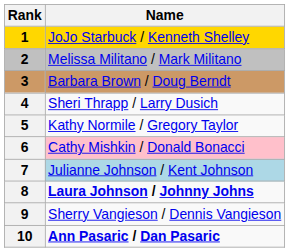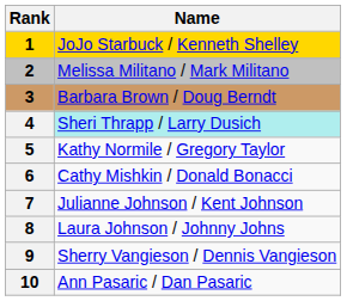Sheri Thrapp / Larry Dusich | Name: no background -> paleturquoise background
Cathy Mishkin / Donald Bonacci | Name: pink background -> no background
Julianne Johnson / Kent Johnson | Name: lightblue background -> no background
Laura Johnson / Johnny Johns | Name: bold -> normal
Ann Pasaric / Dan Pasaric | Name: bold -> normal
